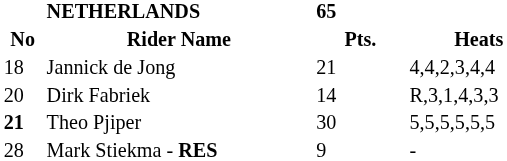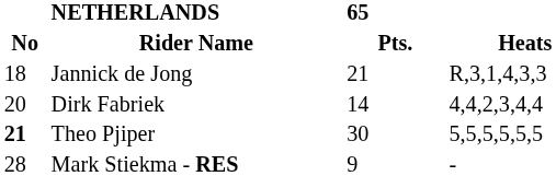Jannick de Jong | Heats: 4,4,2,3,4,4 -> R,3,1,4,3,3
Dirk Fabriek | Heats: R,3,1,4,3,3 -> 4,4,2,3,4,4
